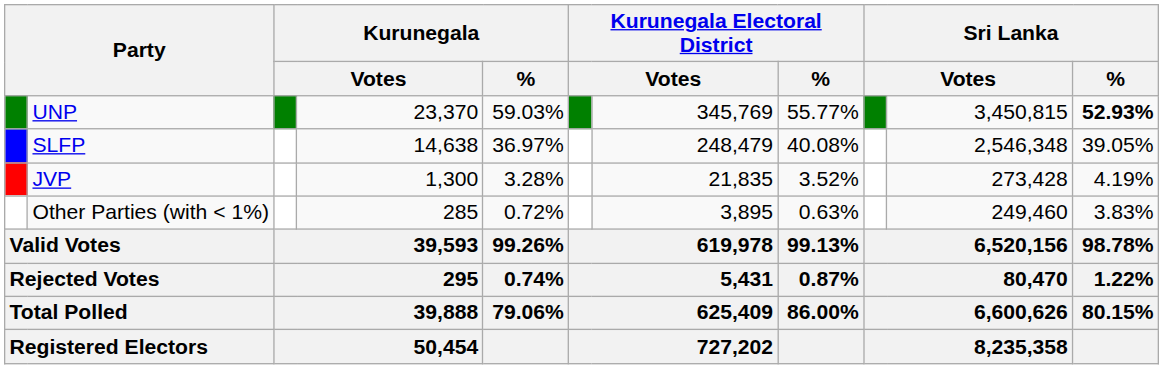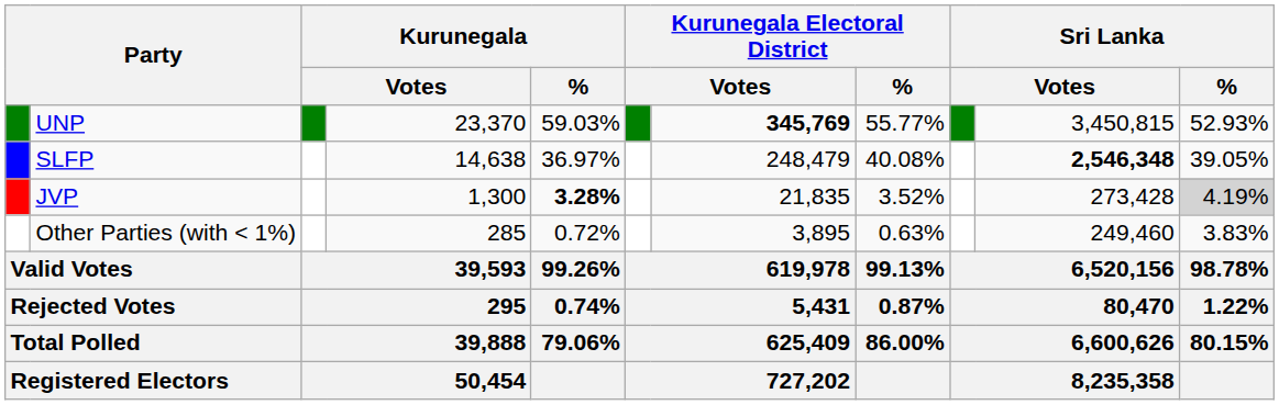UNP | column 7: normal -> bold
UNP | Sri Lanka / %: bold -> normal
SLFP | column 10: normal -> bold
JVP | Kurunegala / %: normal -> bold
JVP | Sri Lanka / %: no background -> lightgrey background
